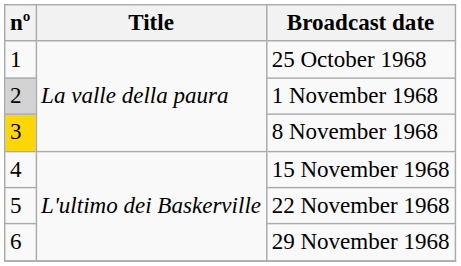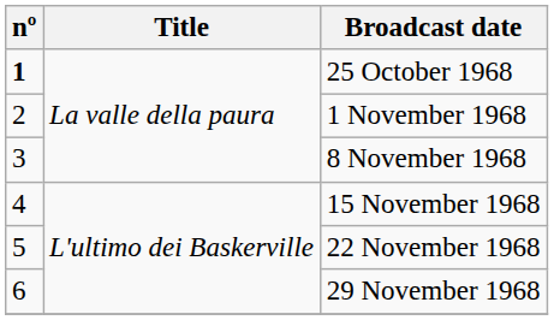25 October 1968 | nº: normal -> bold
1 November 1968 | nº: lightgrey background -> no background
8 November 1968 | nº: gold background -> no background
